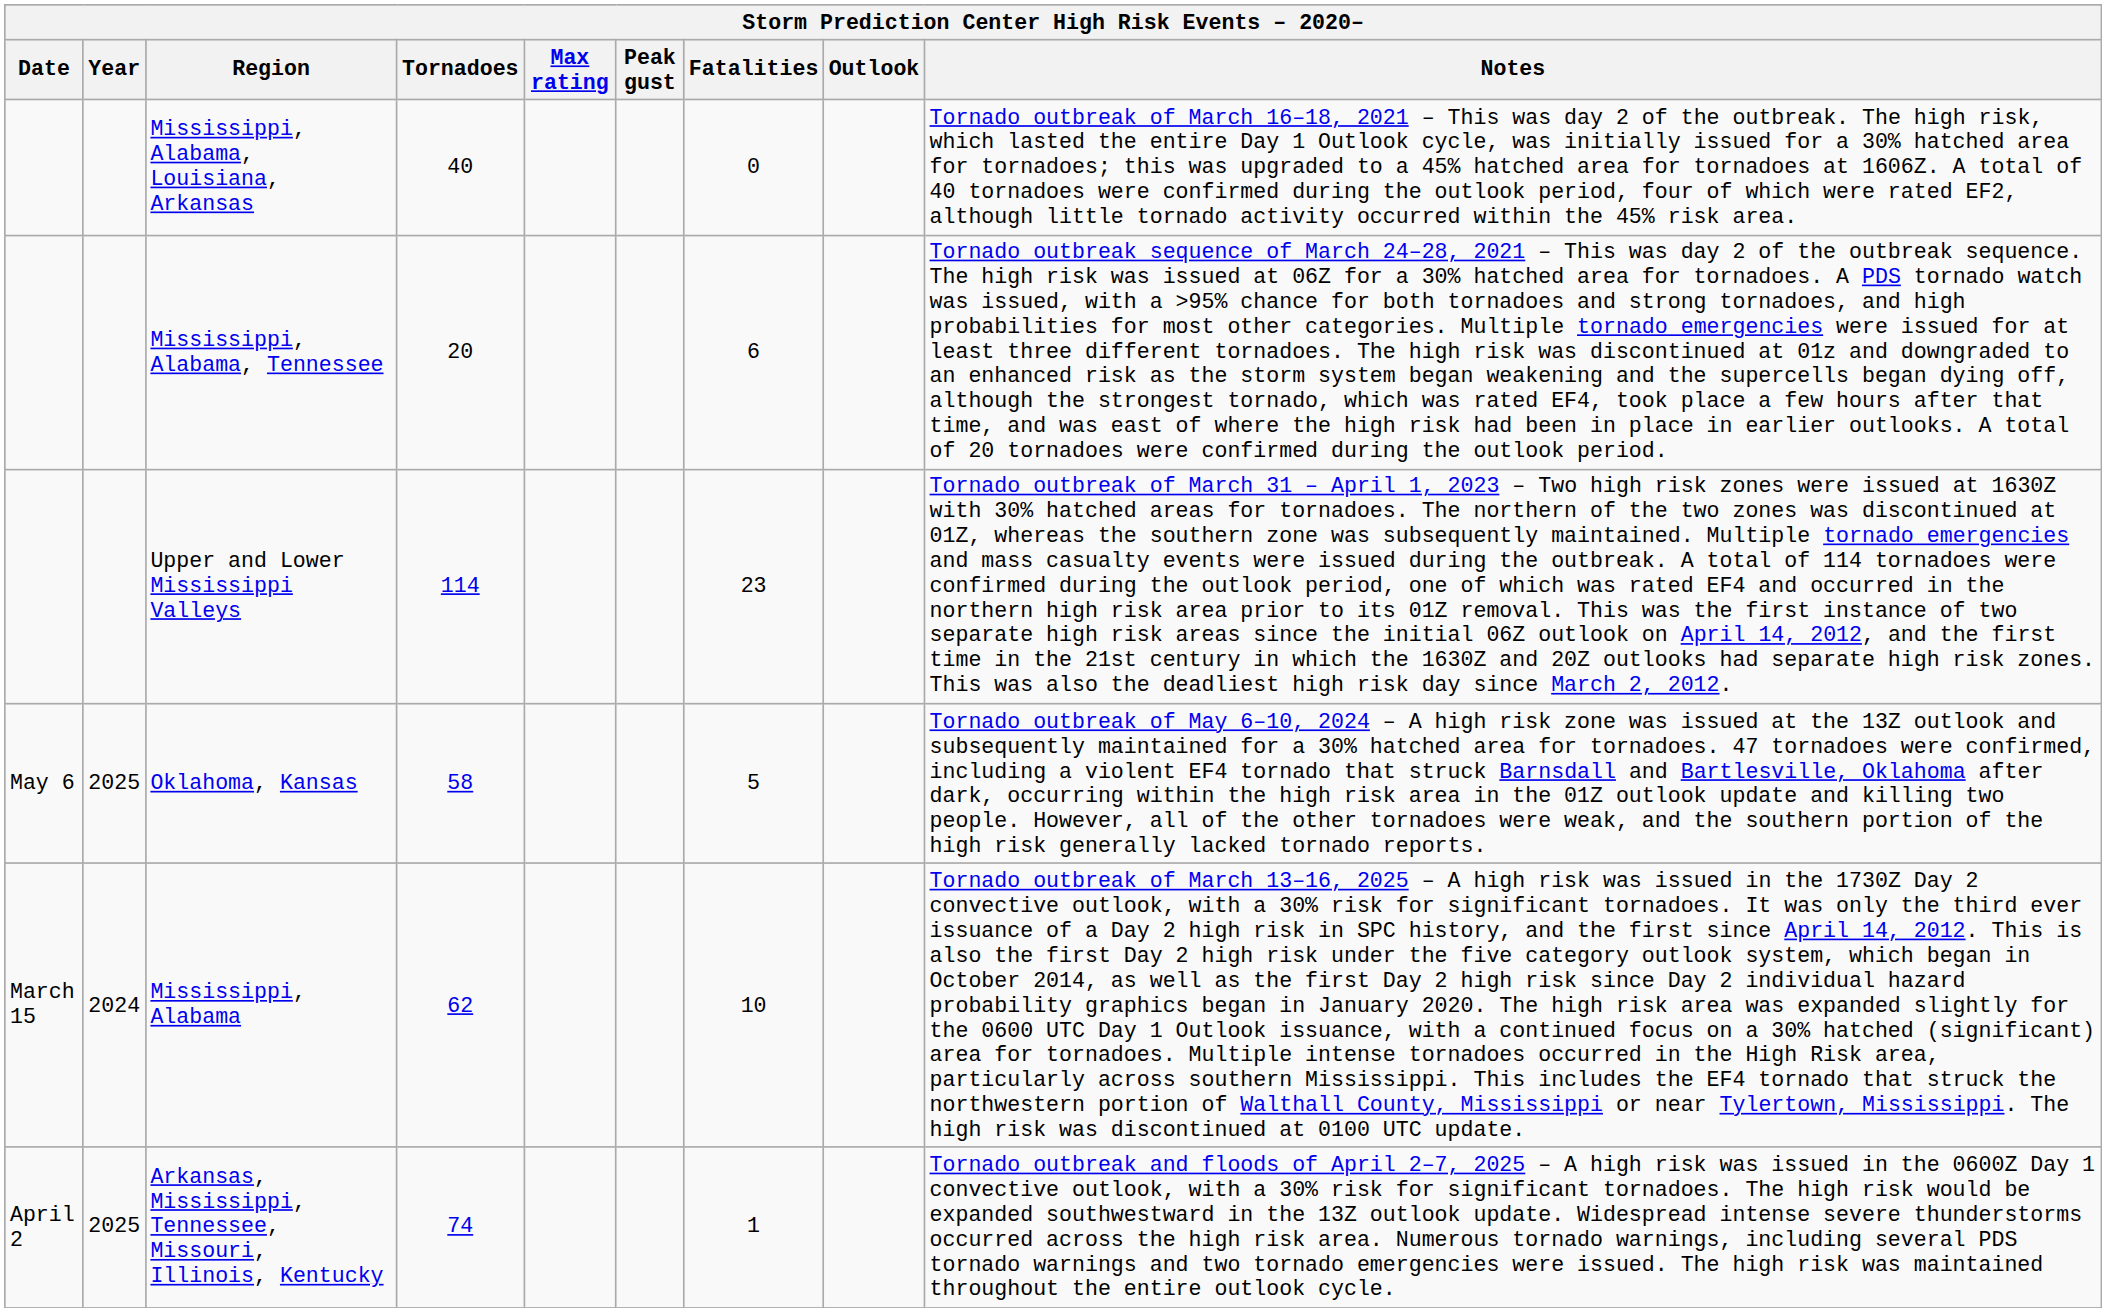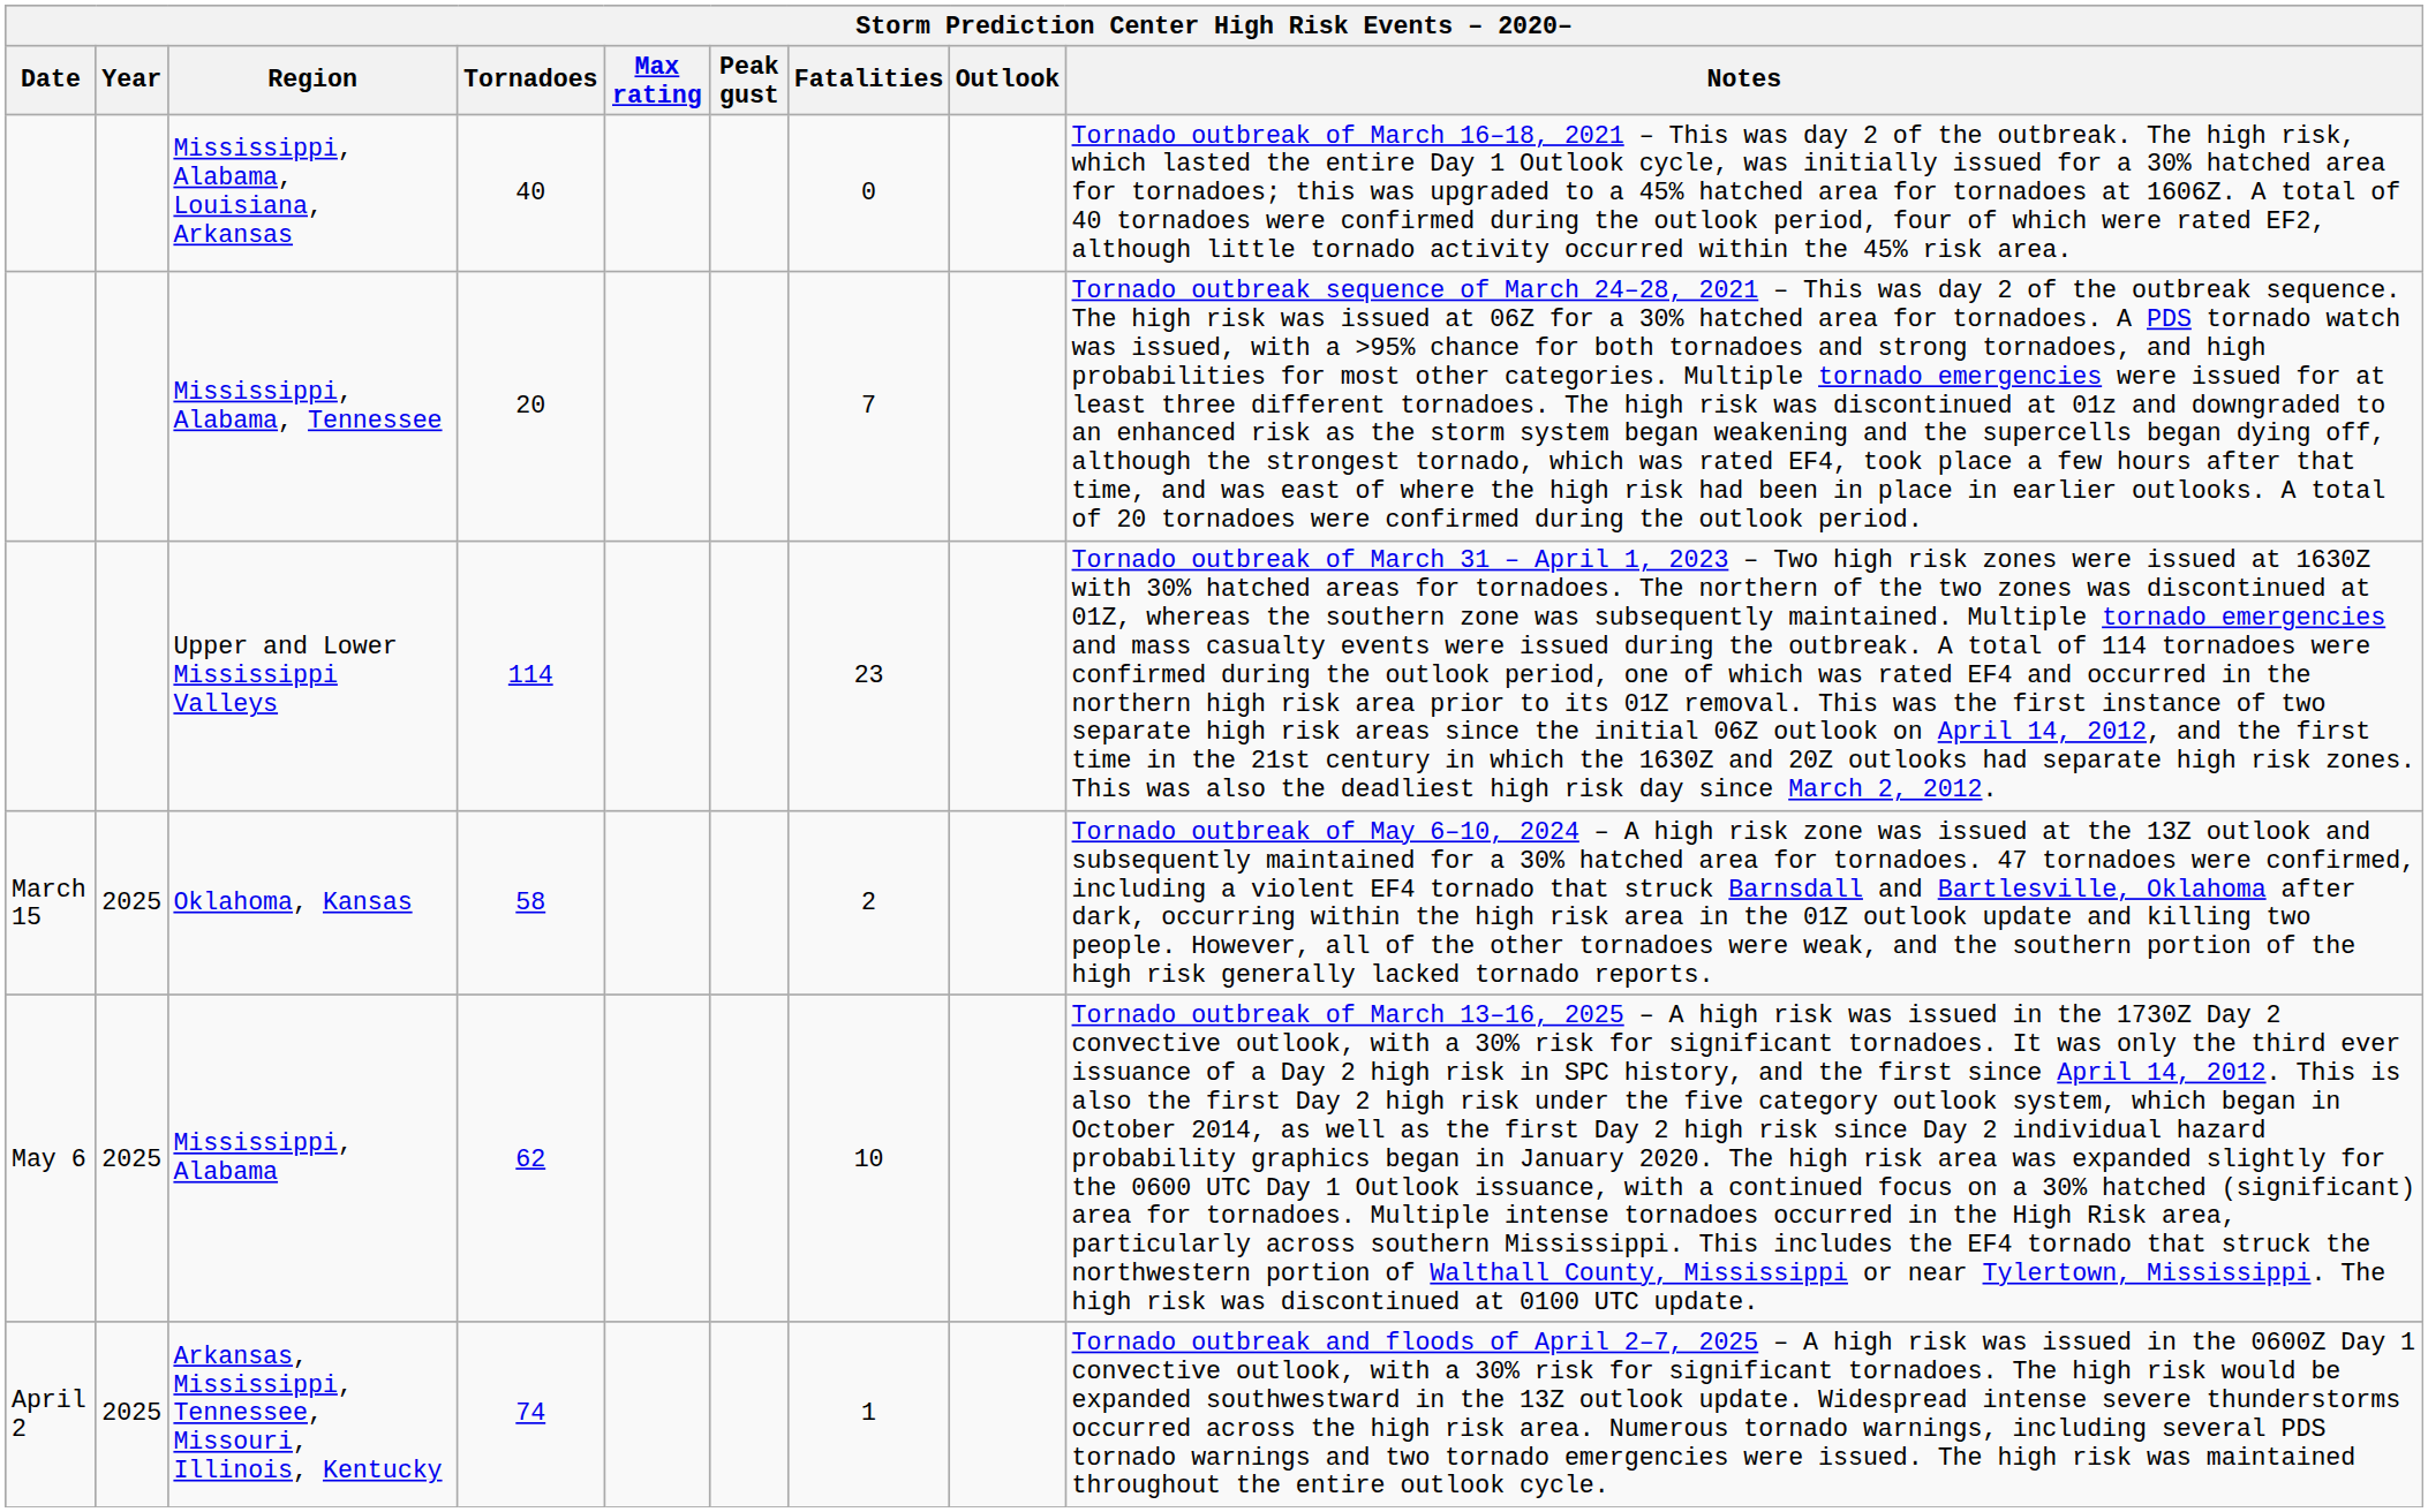Mississippi, Alabama, Tennessee | Fatalities: 6 -> 7
Oklahoma, Kansas | Date: May 6 -> March 15
Oklahoma, Kansas | Fatalities: 5 -> 2
Mississippi, Alabama | Date: March 15 -> May 6
Mississippi, Alabama | Year: 2024 -> 2025
